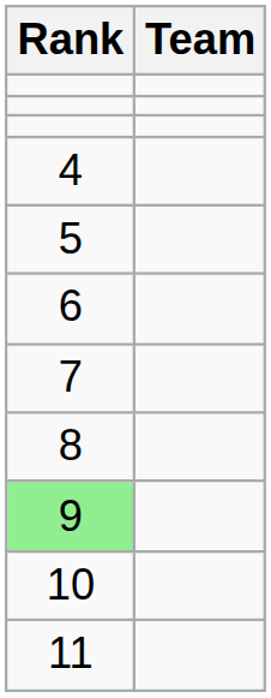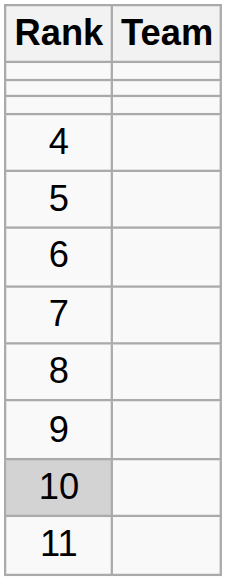row 10 | Rank: lightgreen background -> no background
row 11 | Rank: no background -> lightgrey background
